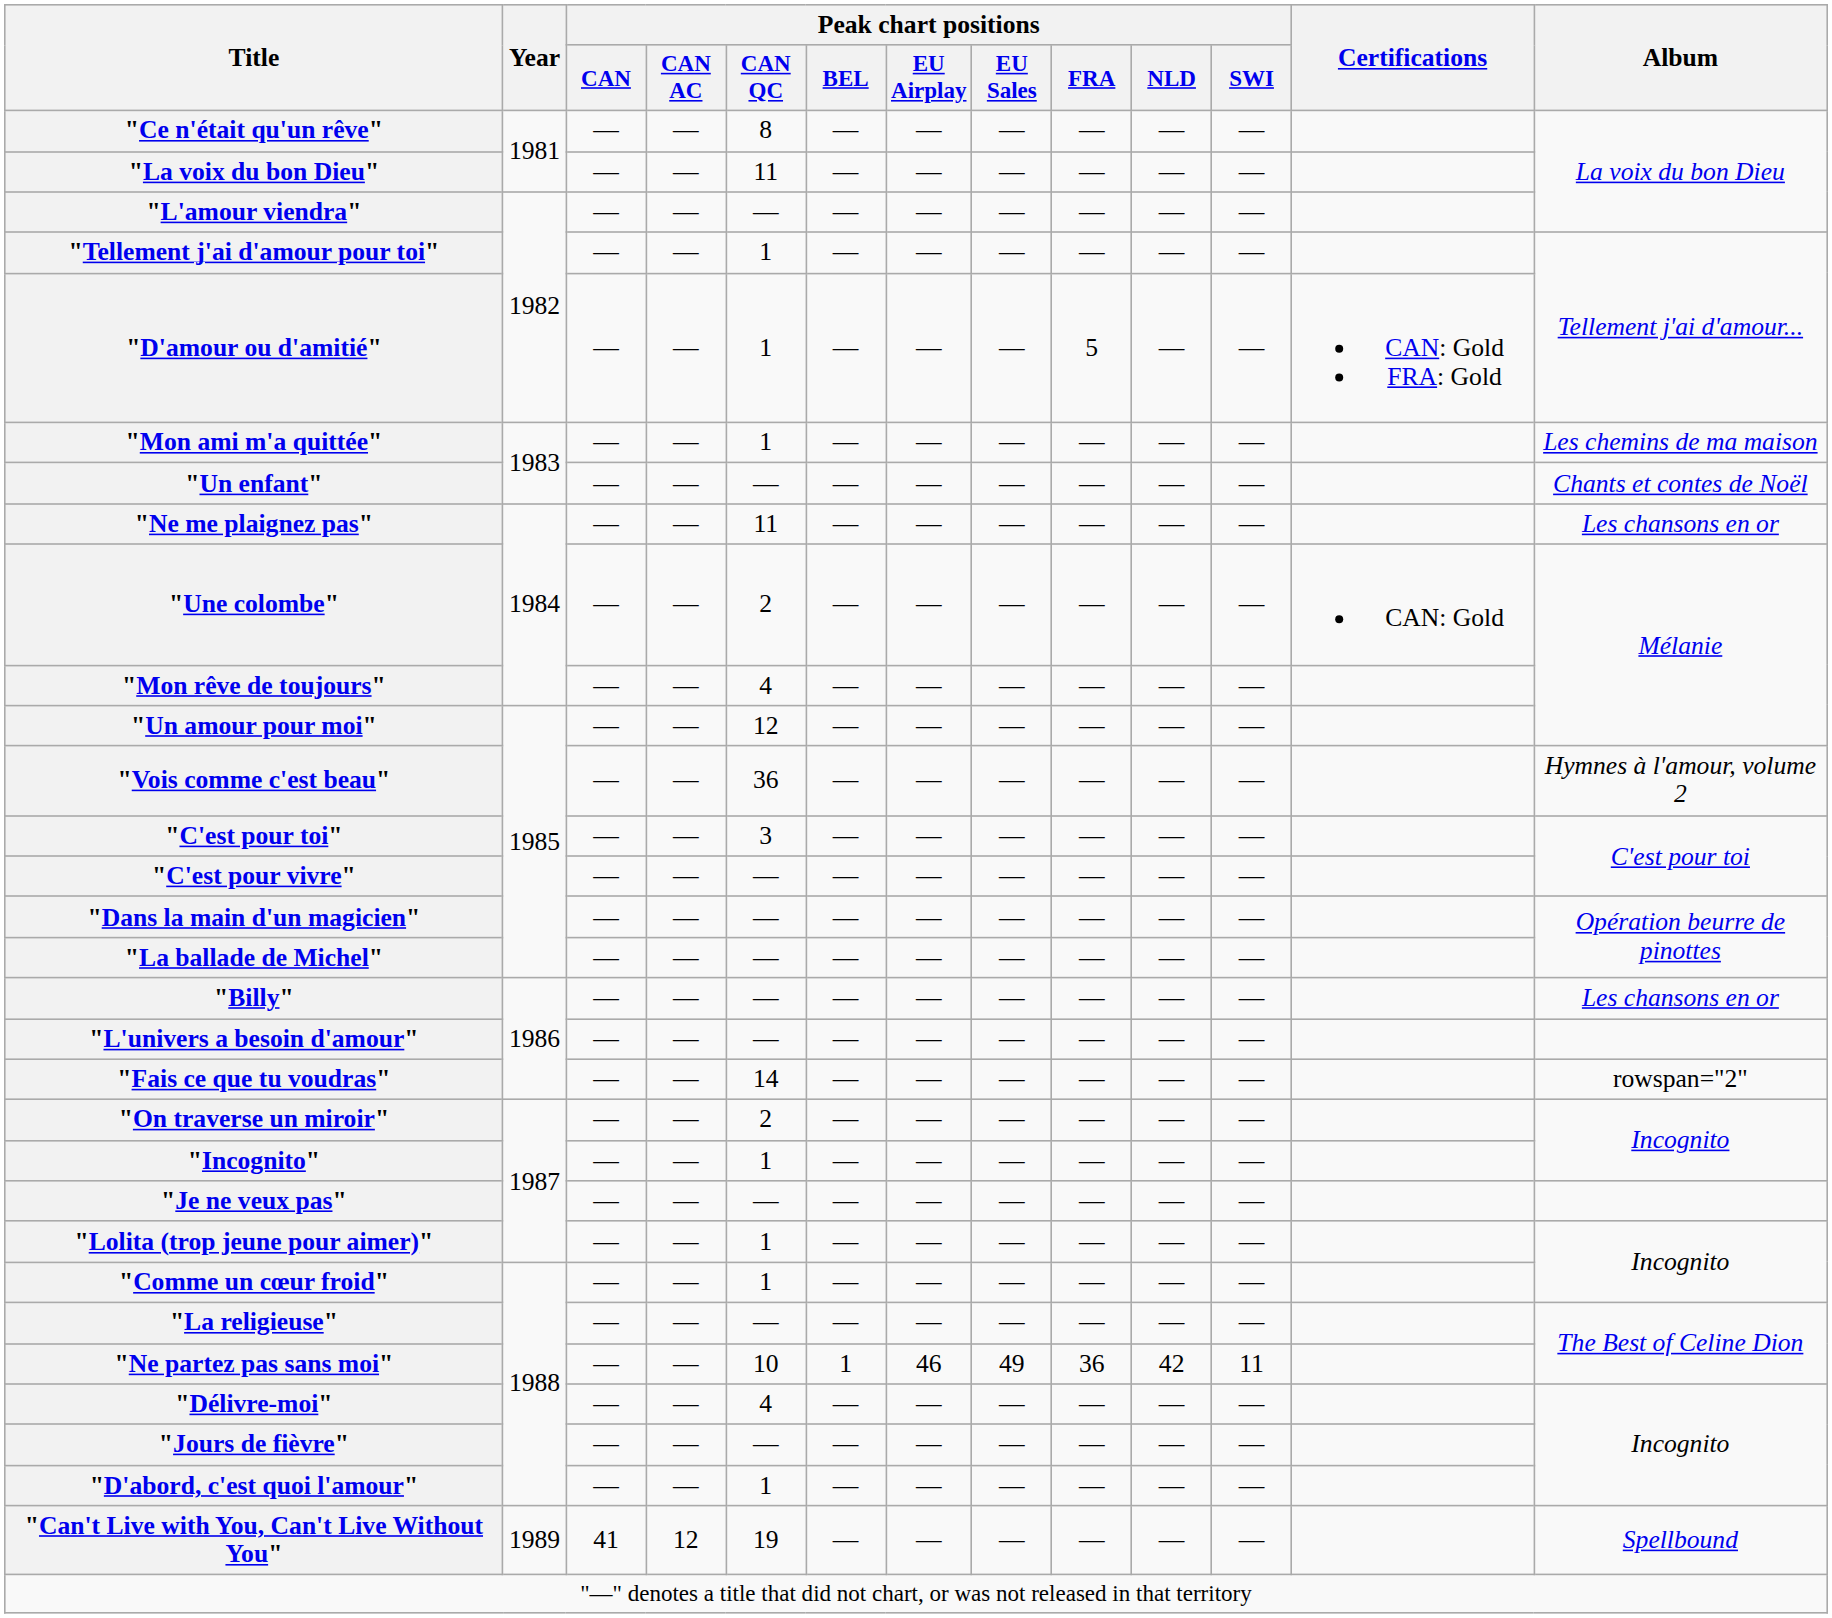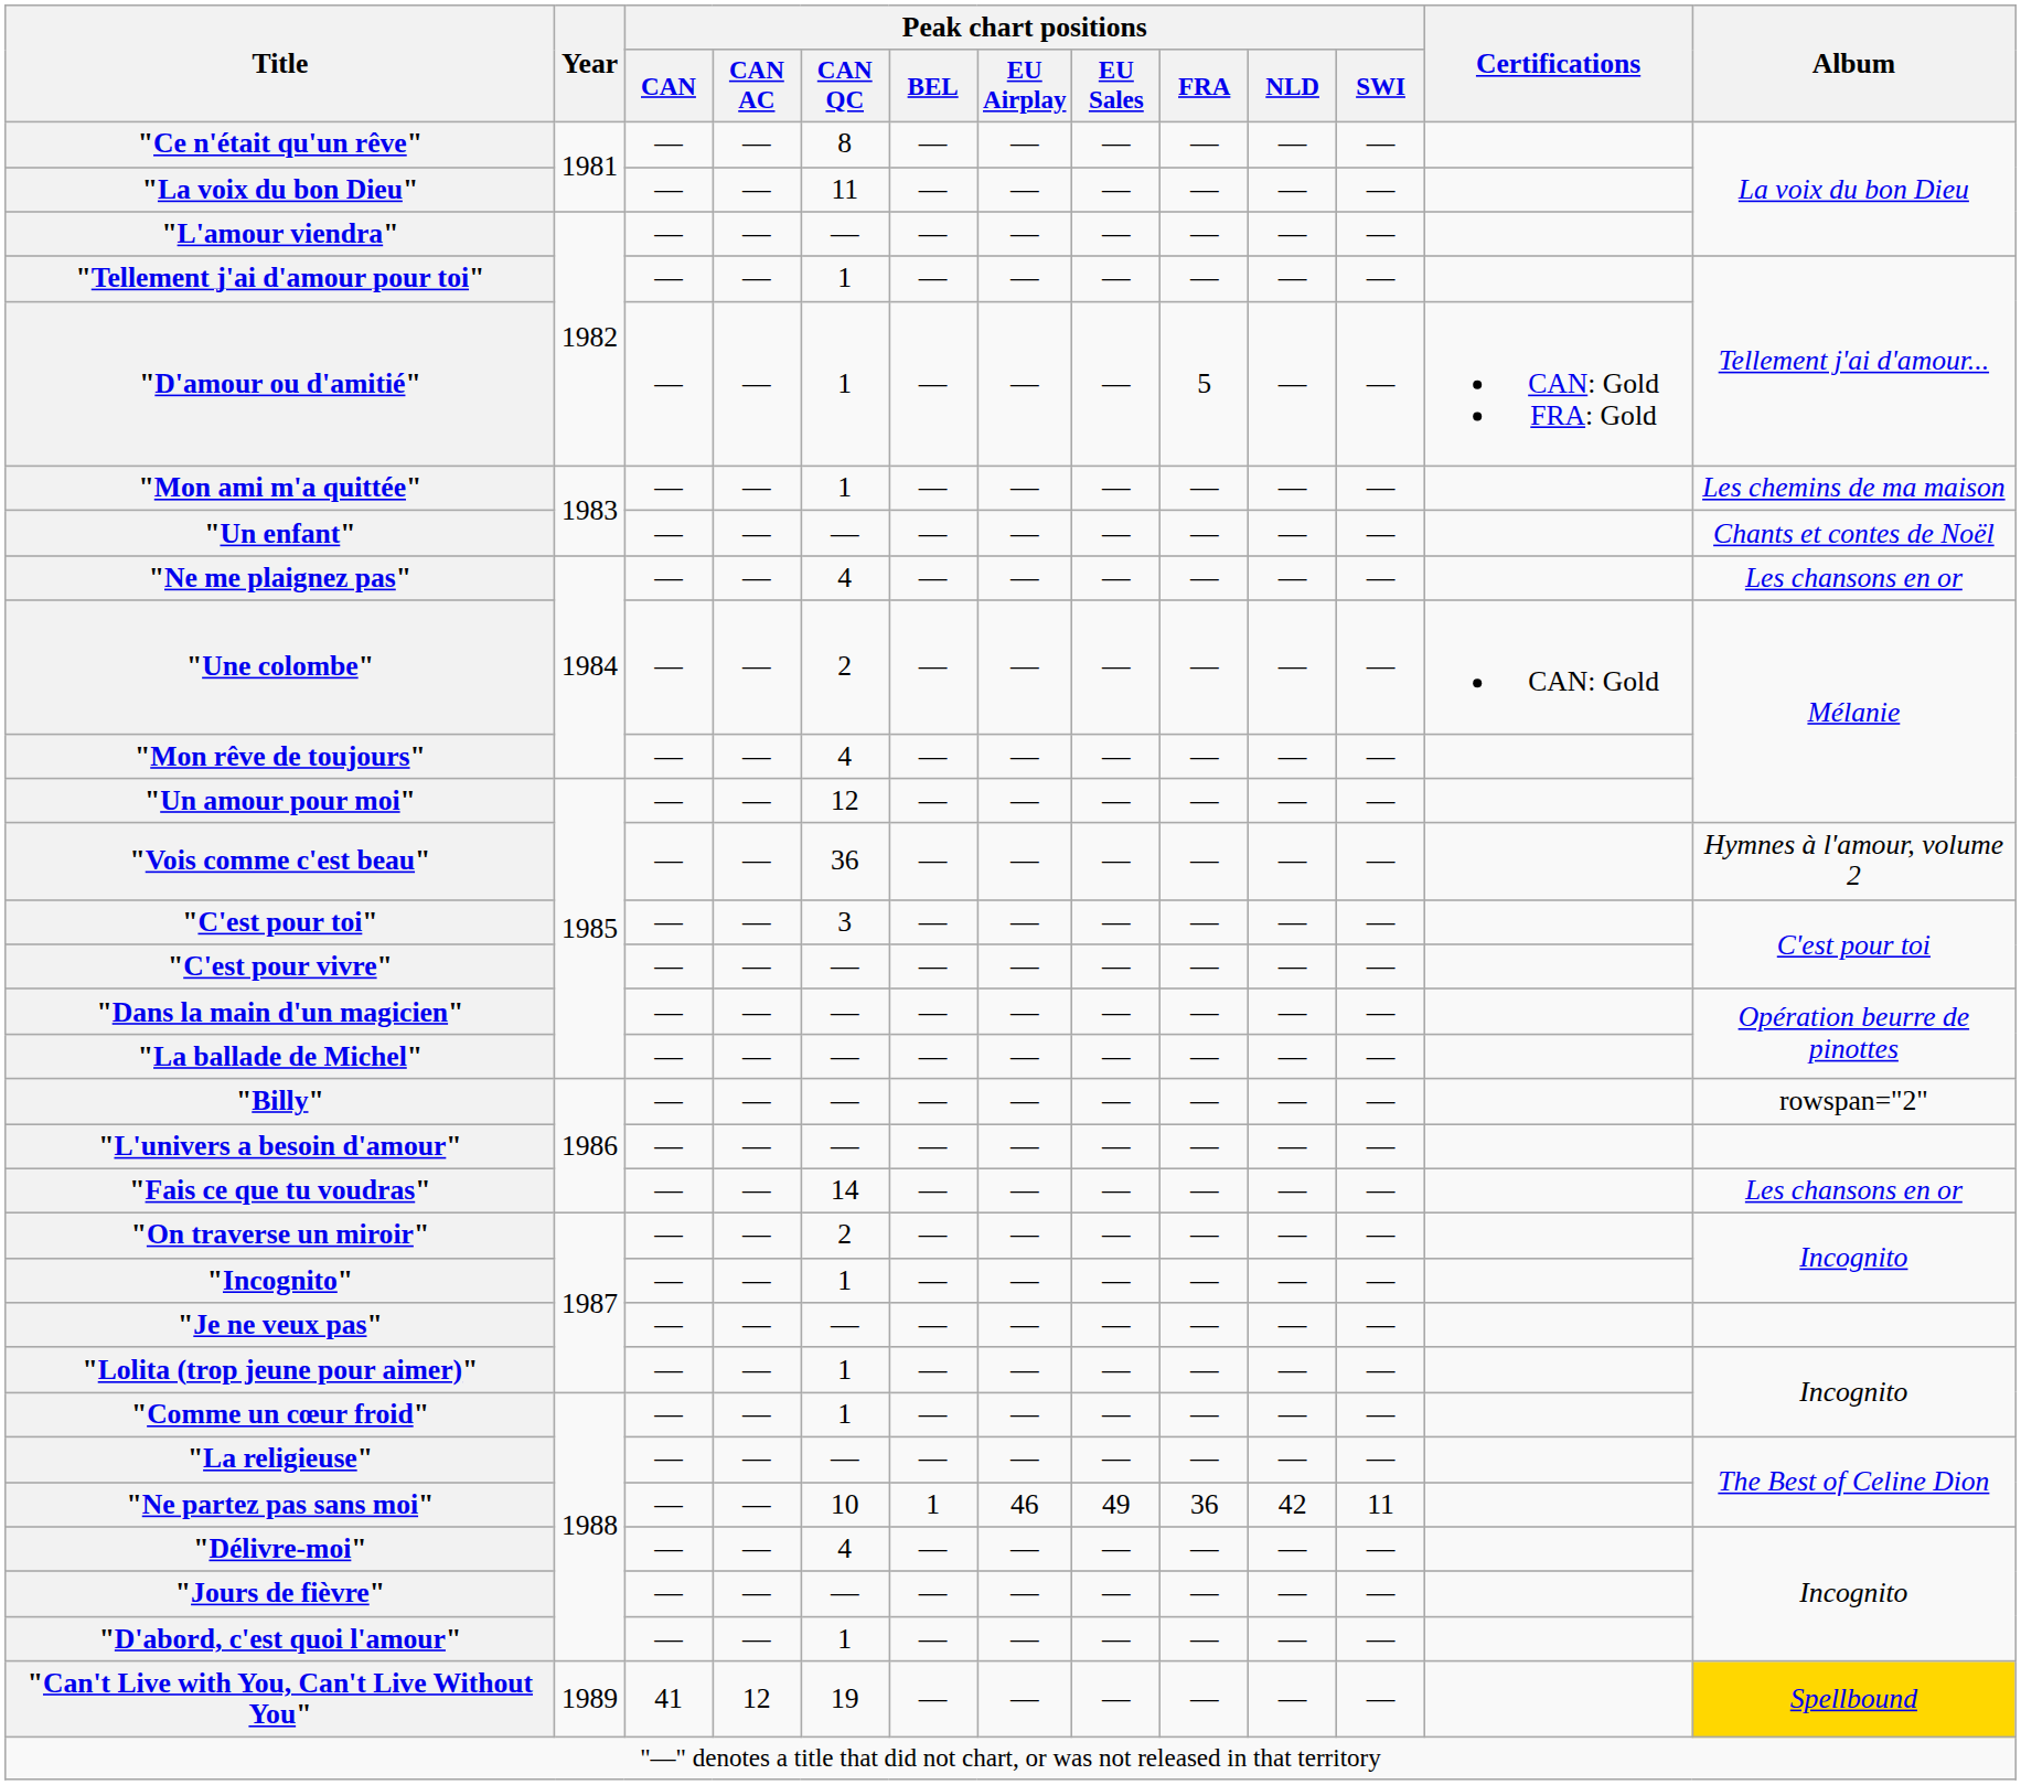"Ne me plaignez pas" | Peak chart positions / CAN QC: 11 -> 4
"Billy" | Album: Les chansons en or -> rowspan="2"
"Fais ce que tu voudras" | Album: rowspan="2" -> Les chansons en or
"Can't Live with You, Can't Live Without You" | Album: no background -> gold background
